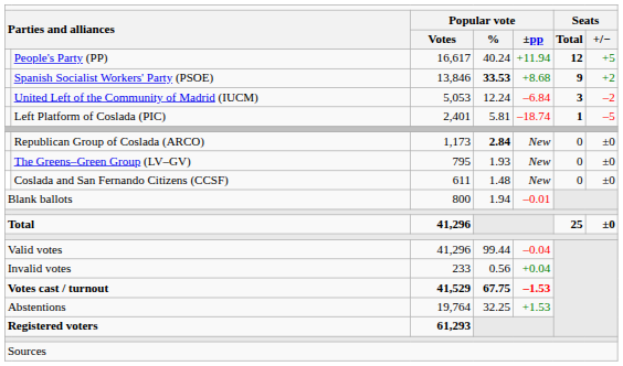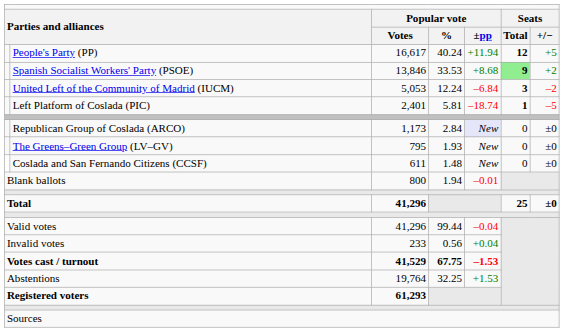Spanish Socialist Workers' Party (PSOE) | column 4: bold -> normal
Spanish Socialist Workers' Party (PSOE) | column 6: no background -> lightgreen background
Republican Group of Coslada (ARCO) | column 4: bold -> normal
Republican Group of Coslada (ARCO) | column 5: no background -> lavender background
